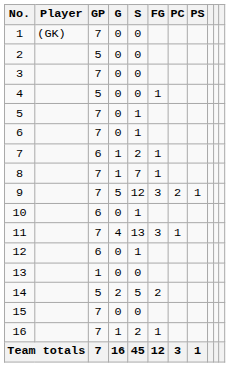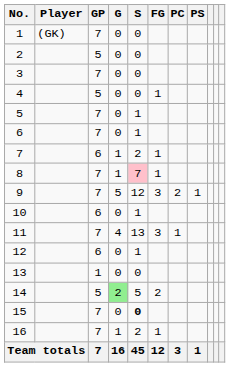8 | S: no background -> pink background
14 | G: no background -> lightgreen background
15 | S: normal -> bold
